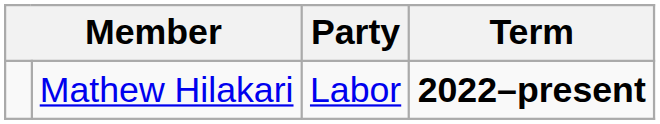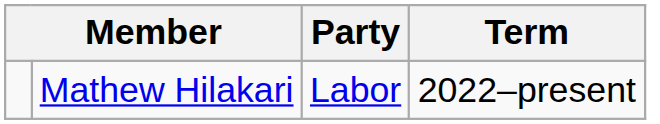Mathew Hilakari | Term: bold -> normal
